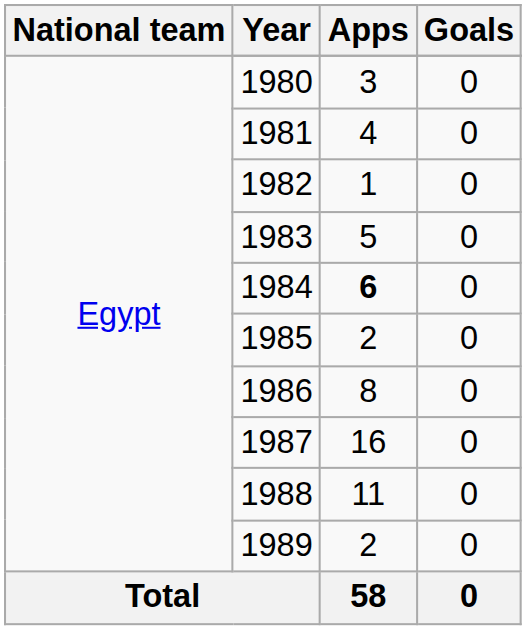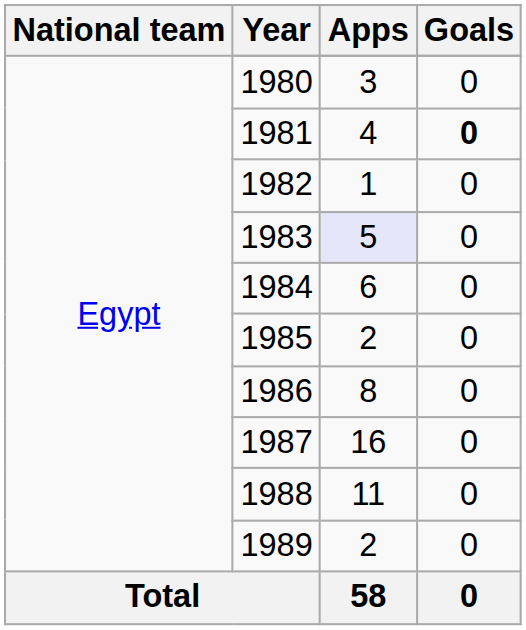1981 | Goals: normal -> bold
1983 | Apps: no background -> lavender background
1984 | Apps: bold -> normal
